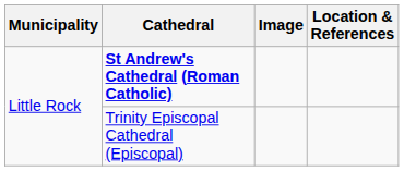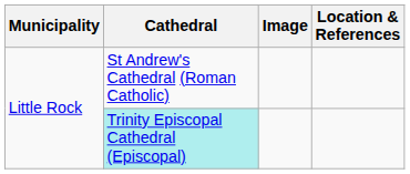St Andrew's Cathedral (Roman Catholic) | Cathedral: bold -> normal
Trinity Episcopal Cathedral (Episcopal) | Cathedral: no background -> paleturquoise background
